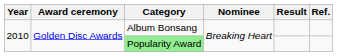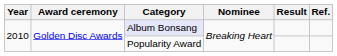Album Bonsang | Category: no background -> lavender background
Popularity Award | Category: lightgreen background -> no background
